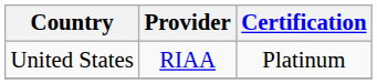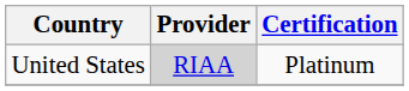United States | Provider: no background -> lightgrey background
